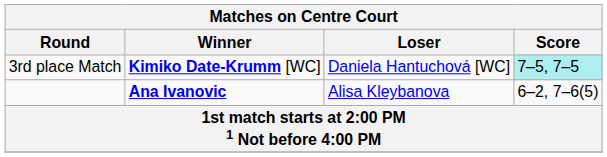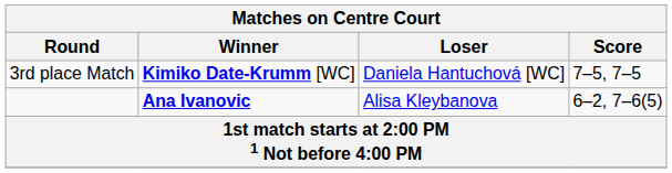3rd place Match | Score: paleturquoise background -> no background
